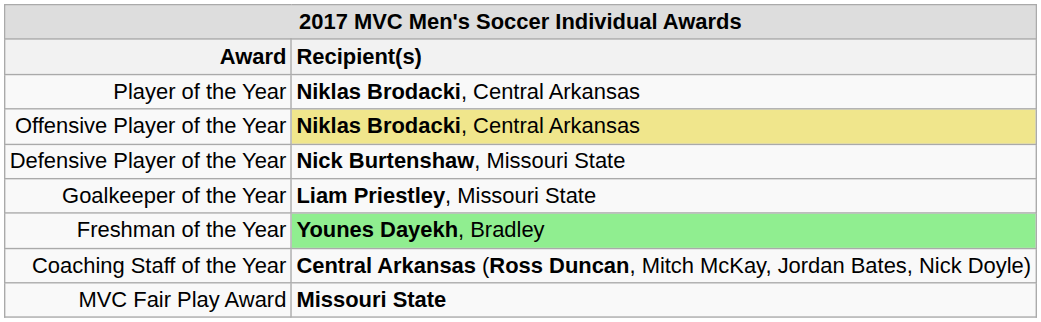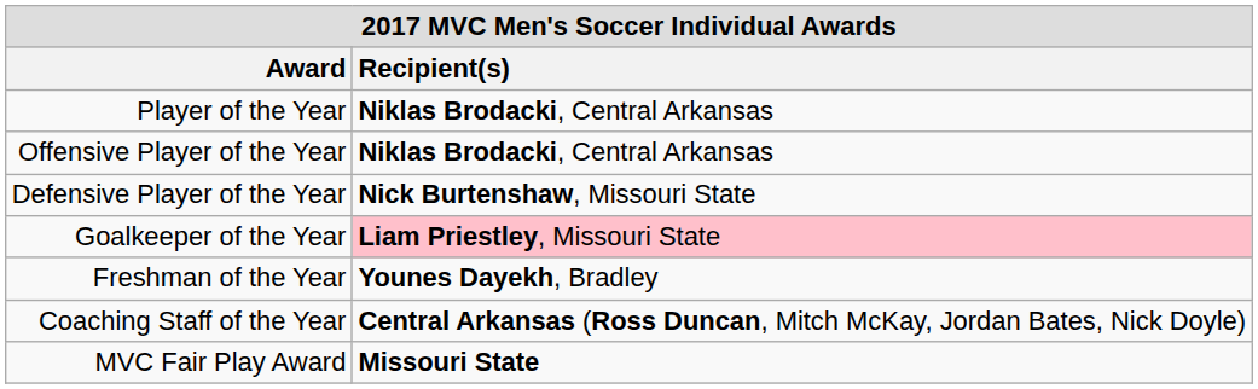Offensive Player of the Year | Recipient(s): khaki background -> no background
Goalkeeper of the Year | Recipient(s): no background -> pink background
Freshman of the Year | Recipient(s): lightgreen background -> no background
